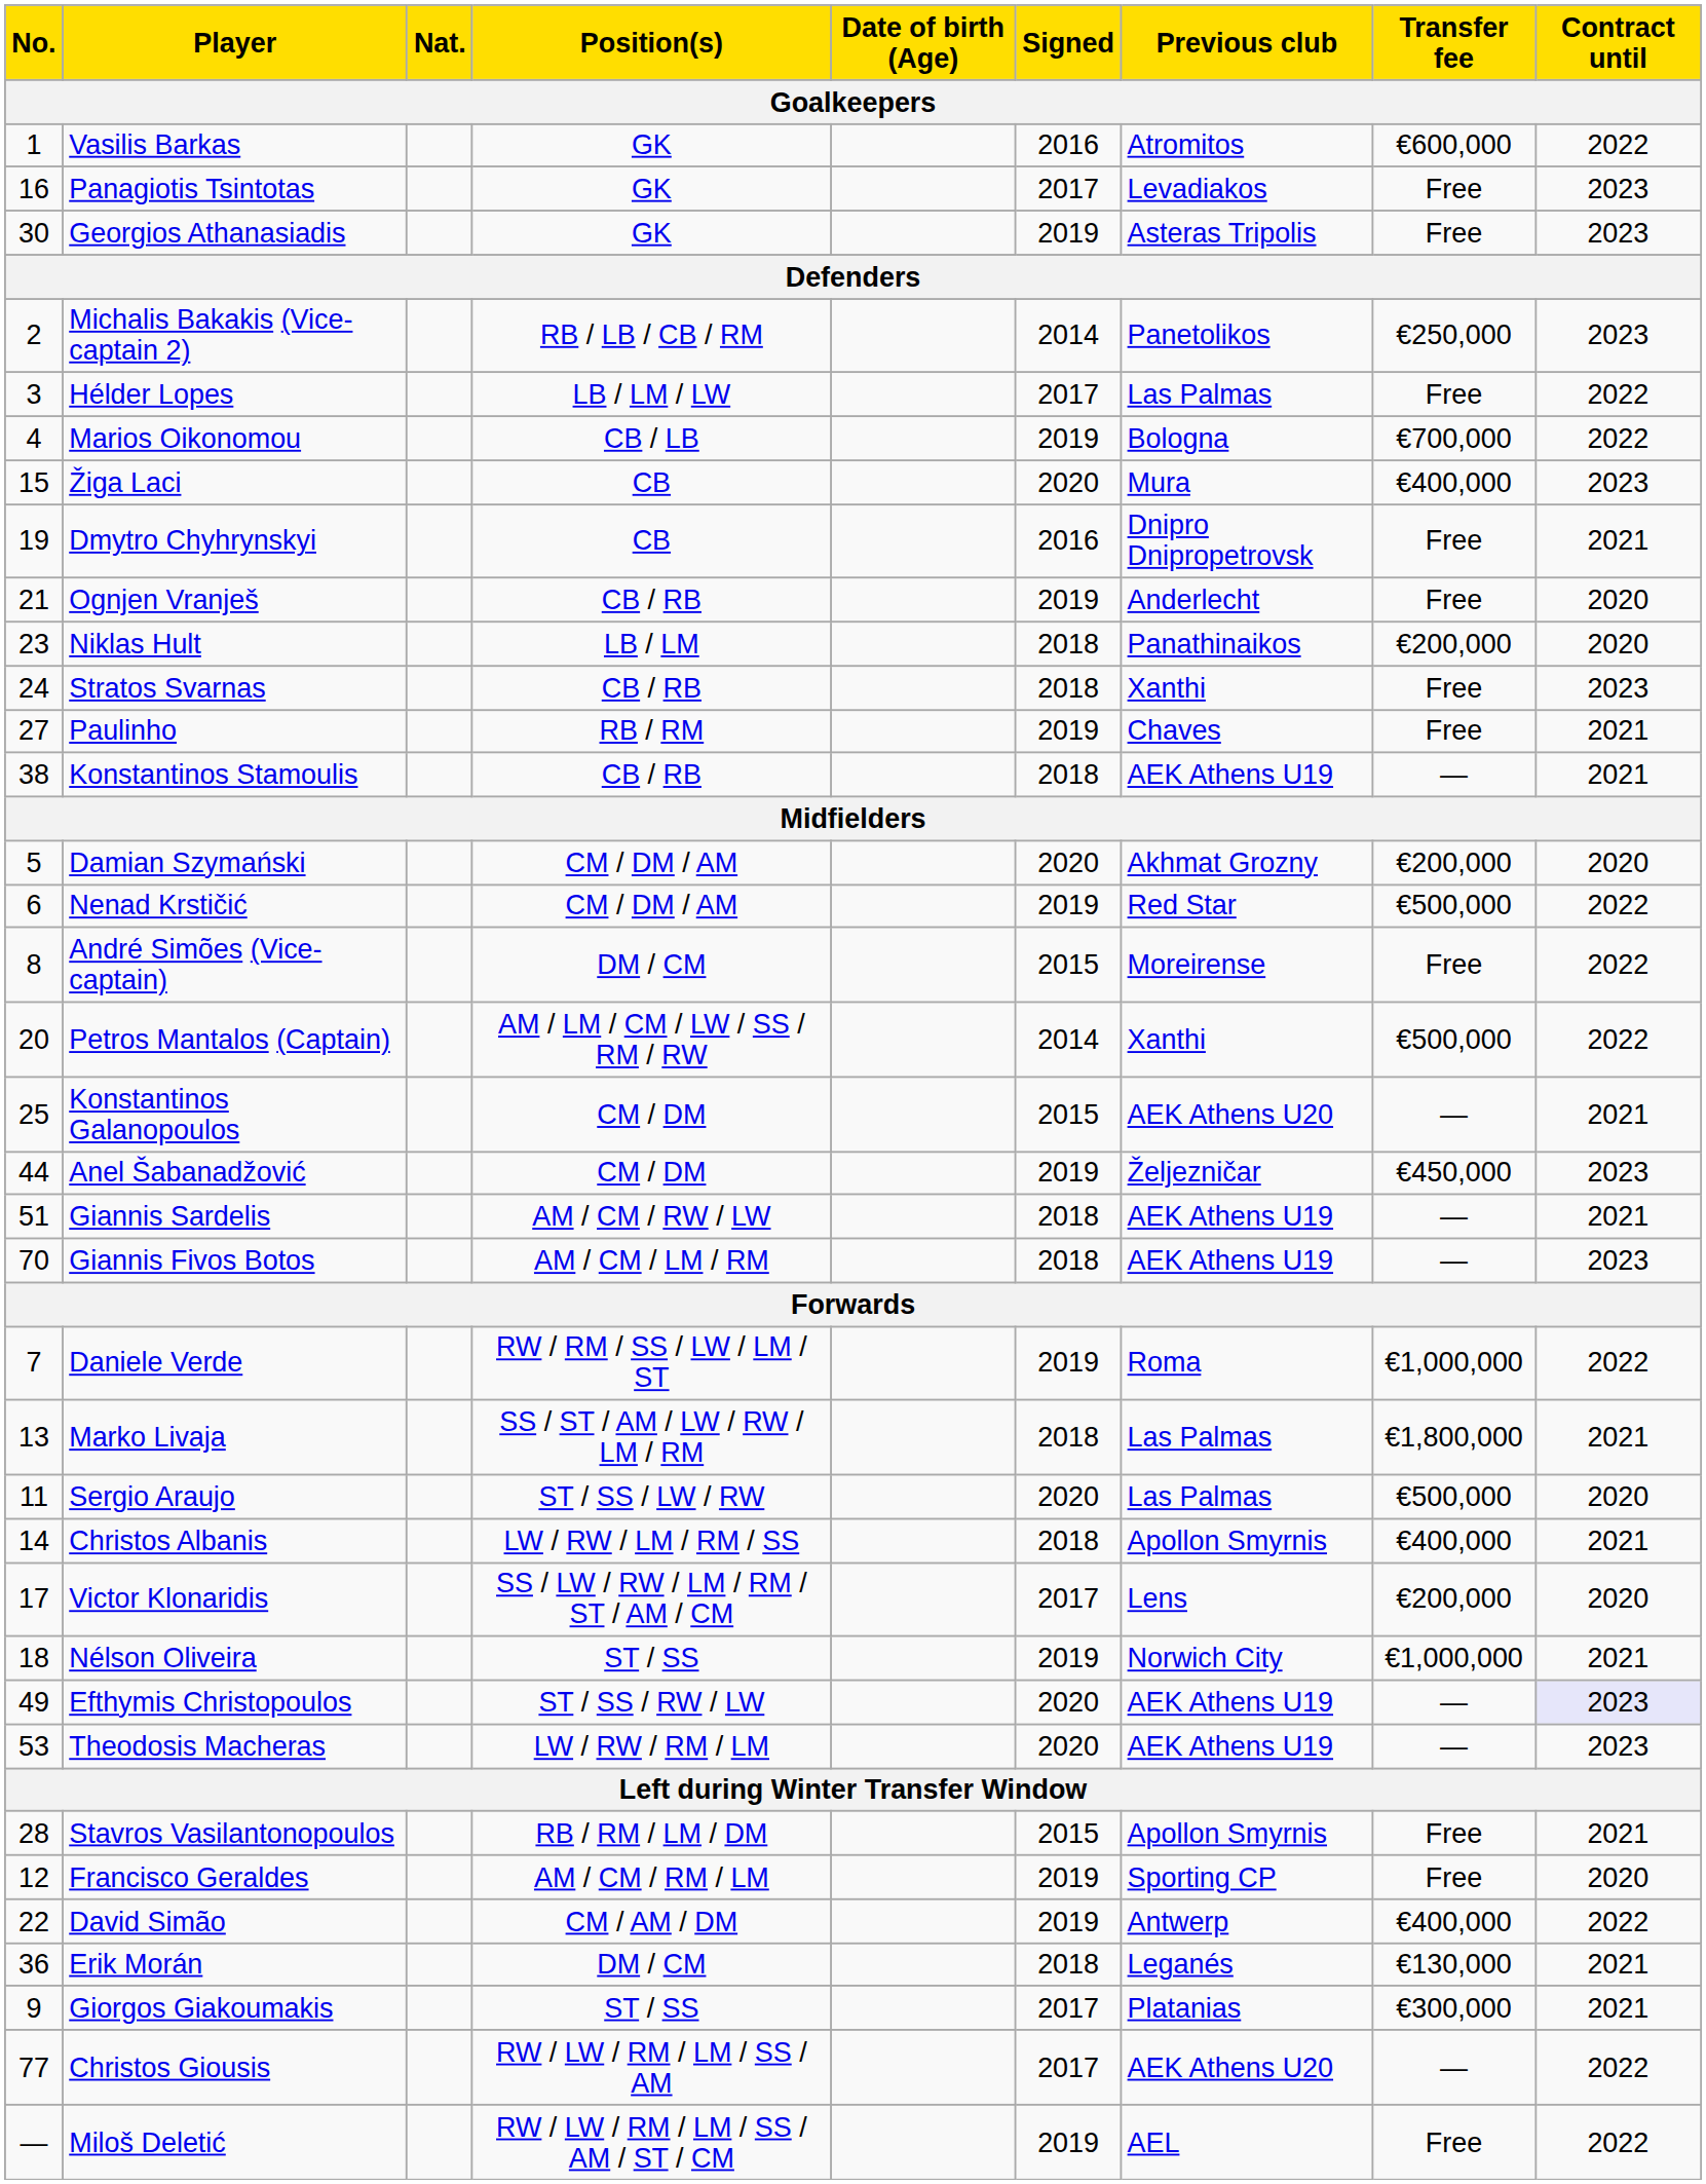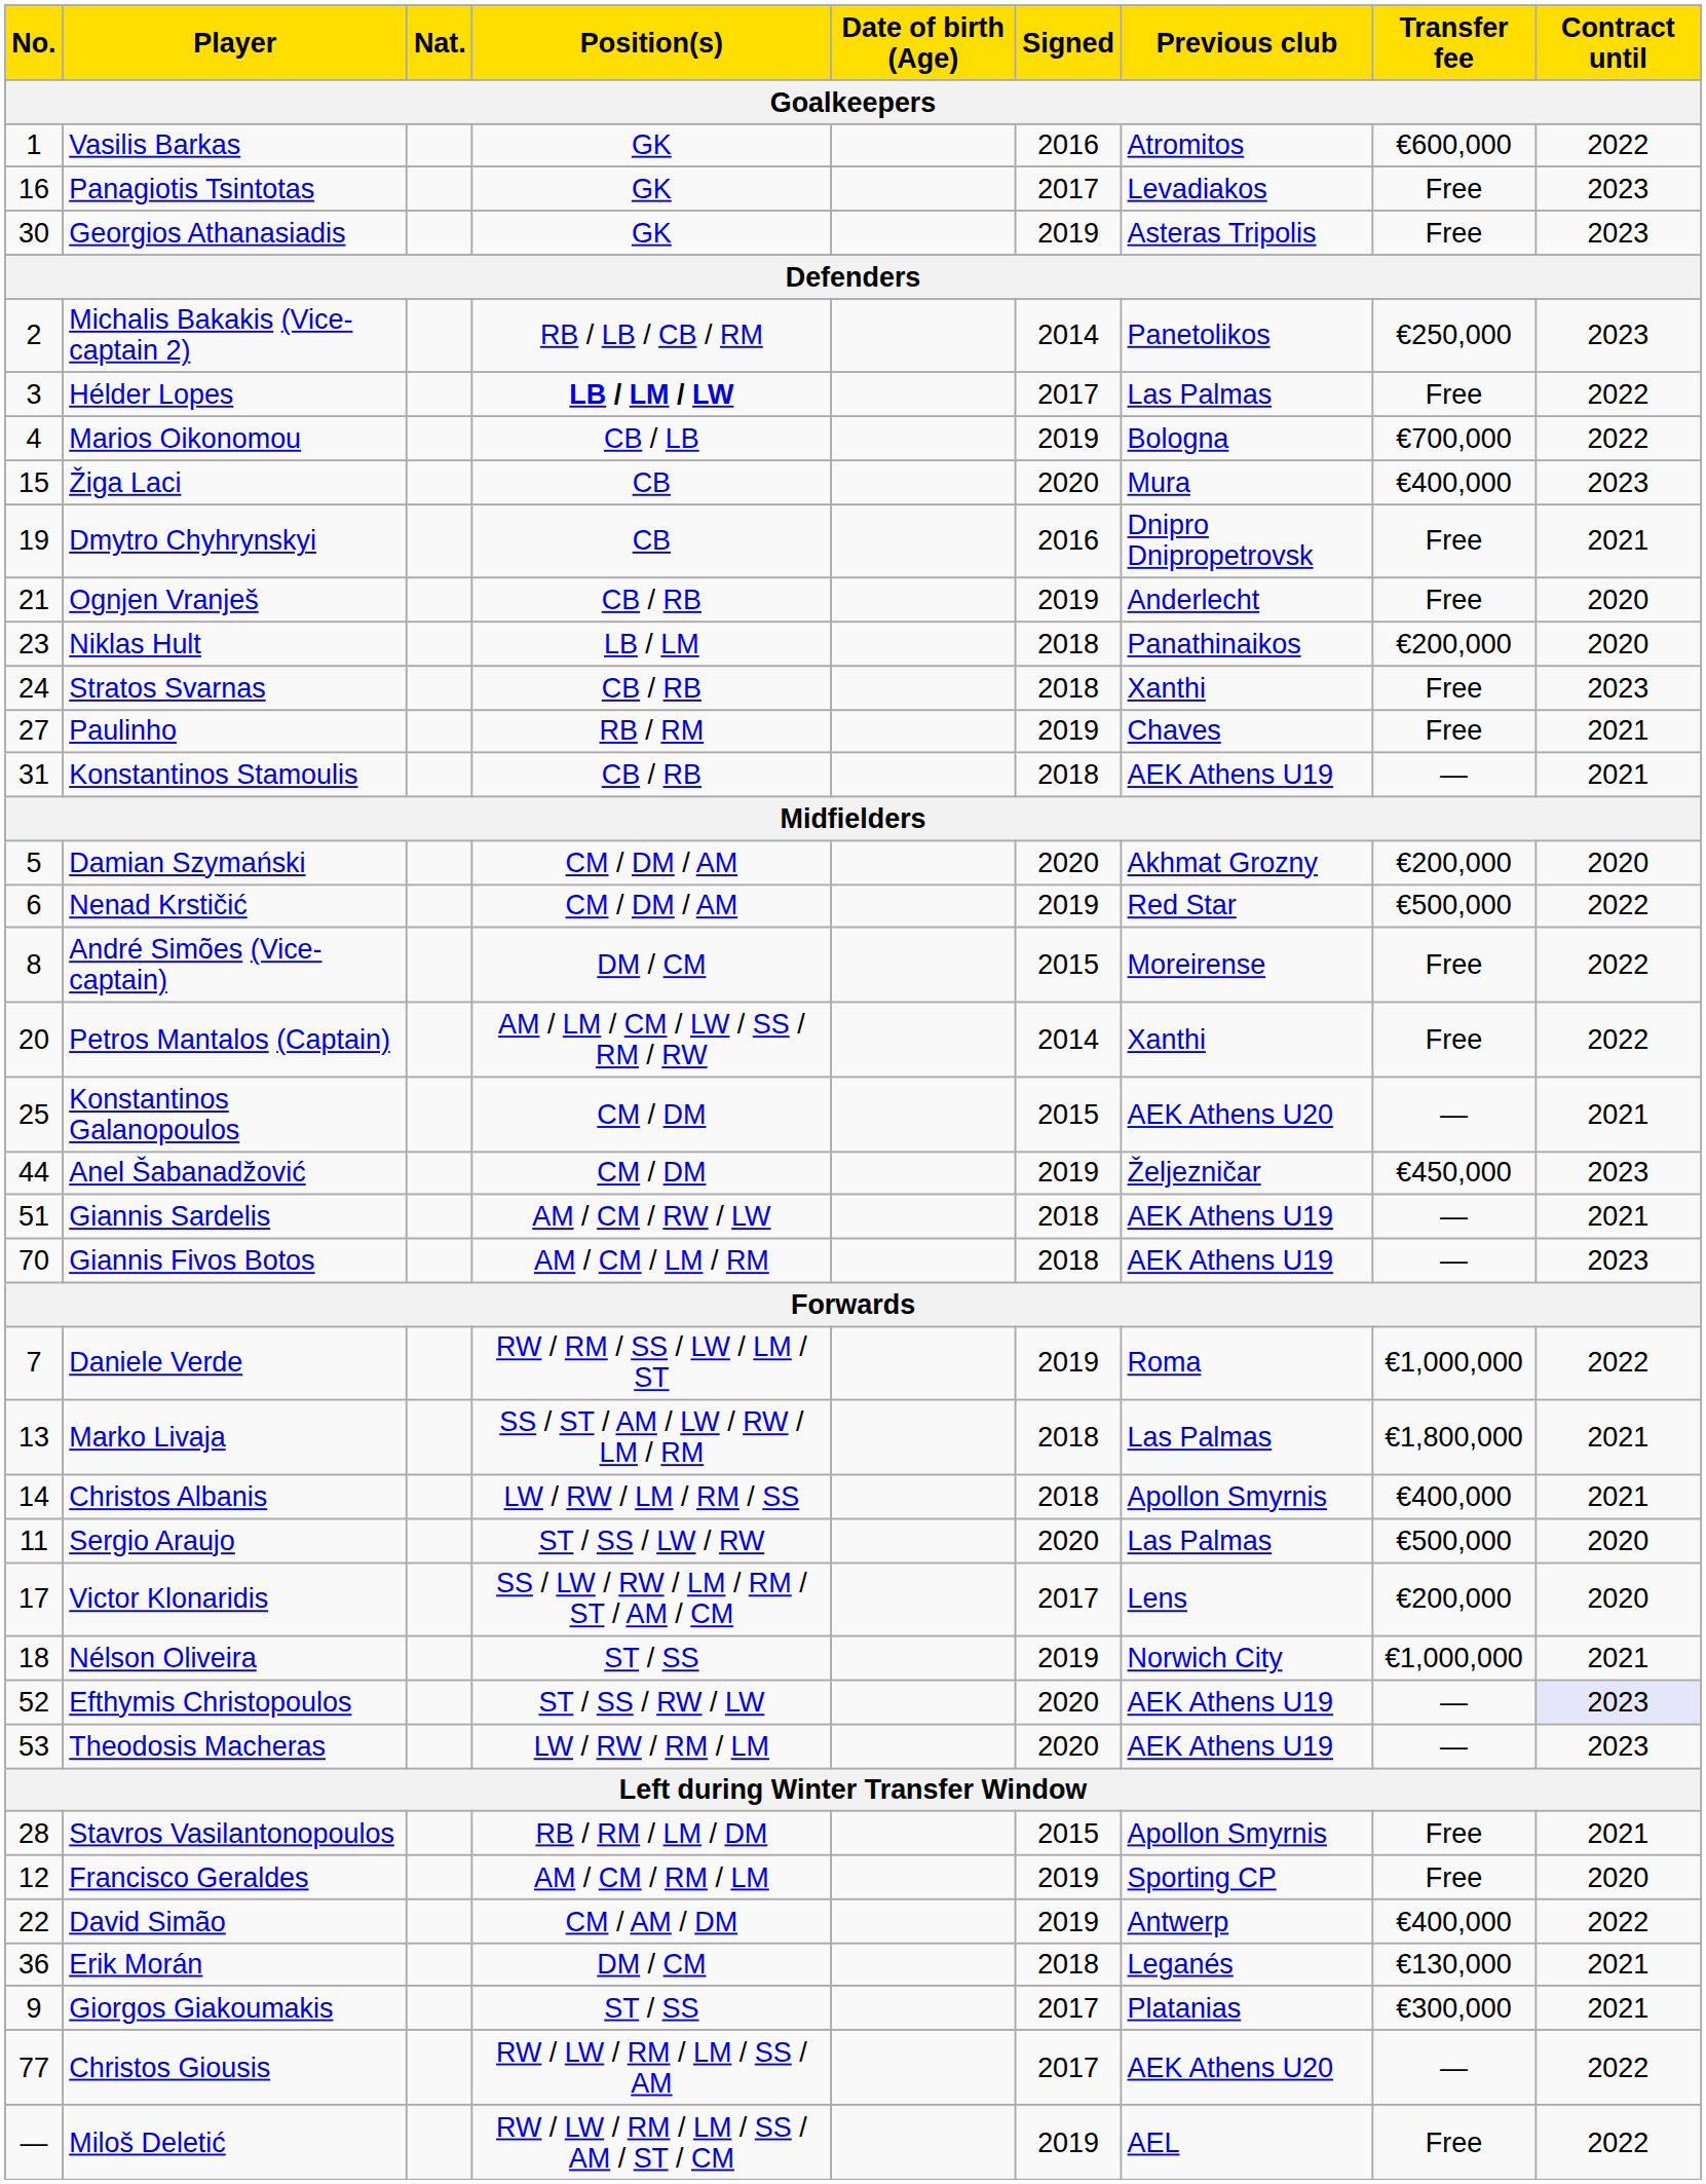Hélder Lopes | Position(s): normal -> bold
Konstantinos Stamoulis | No.: 38 -> 31
Petros Mantalos (Captain) | Transfer fee: €500,000 -> Free
rows swapped: Sergio Araujo <-> Christos Albanis
Efthymis Christopoulos | No.: 49 -> 52
